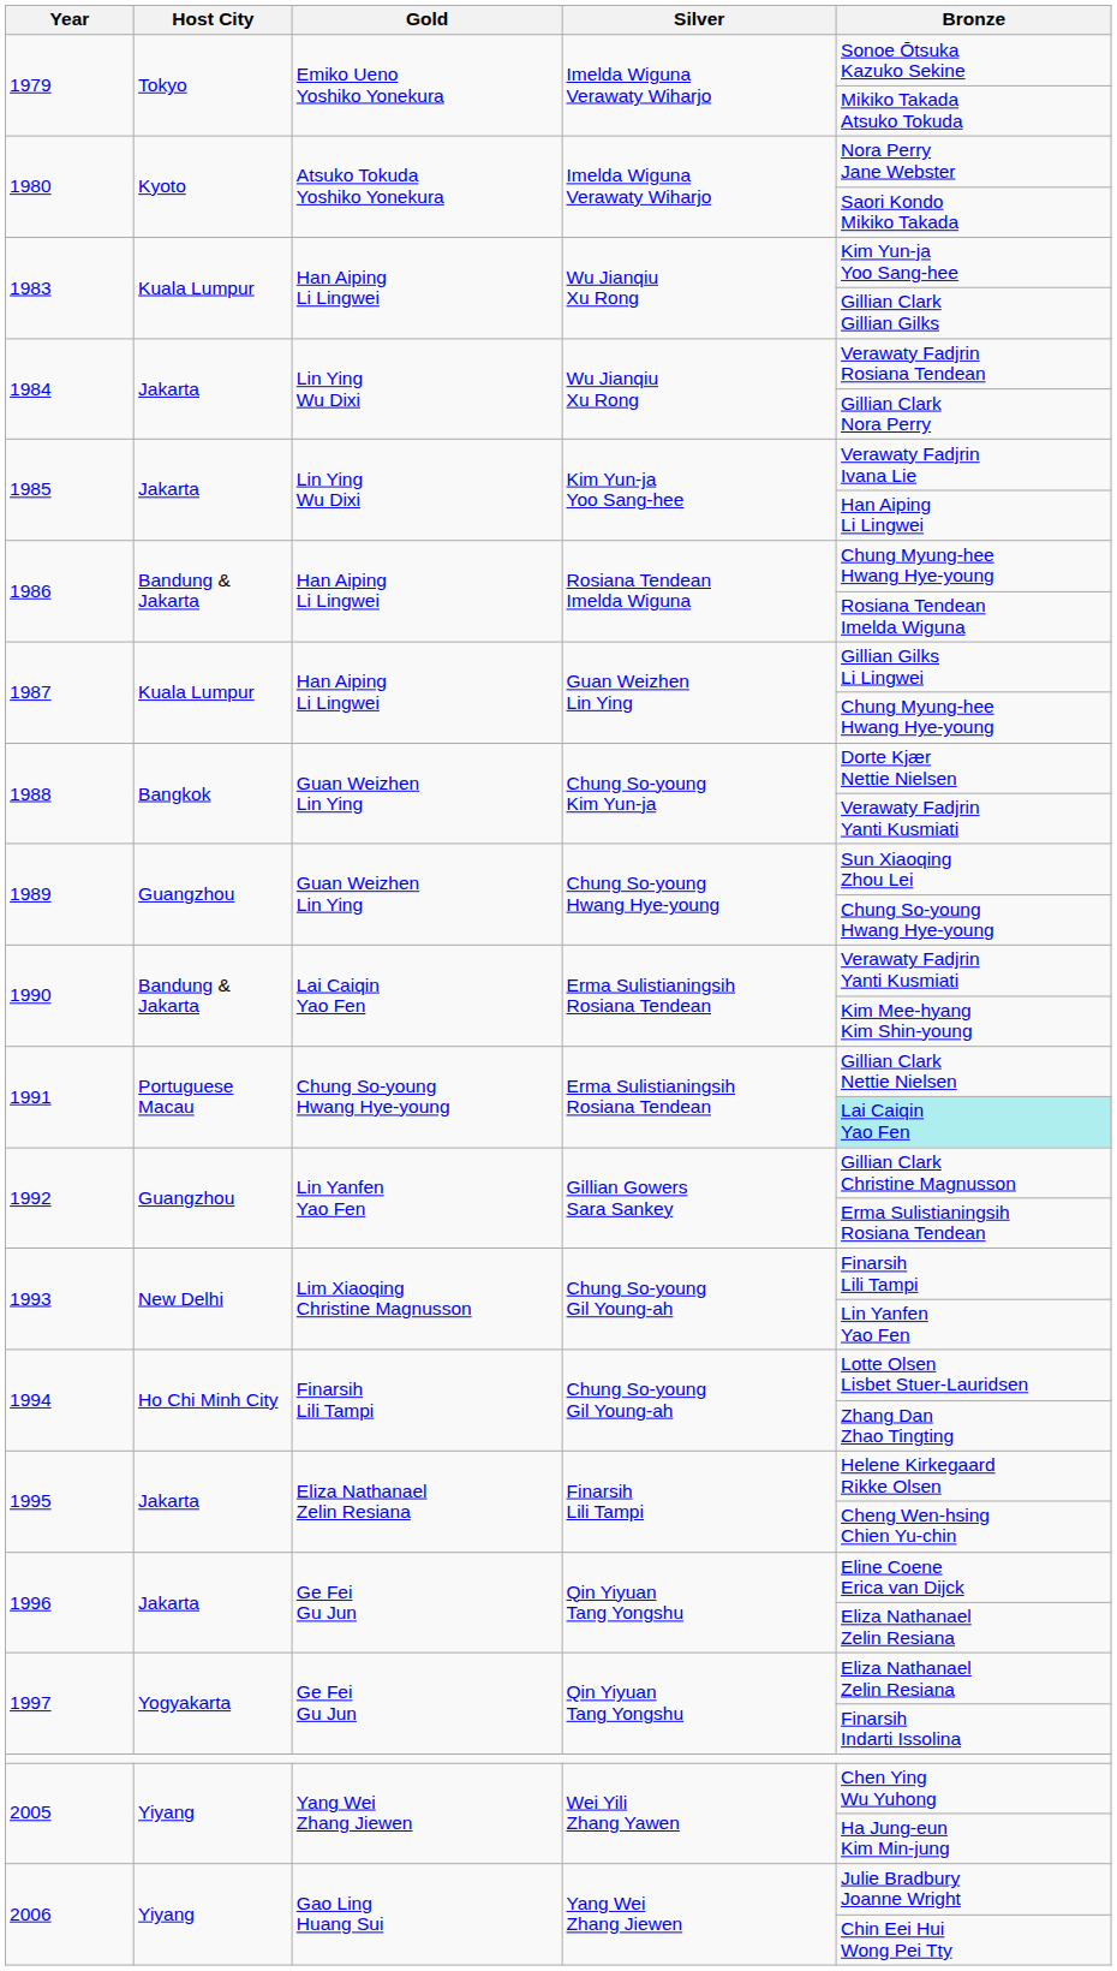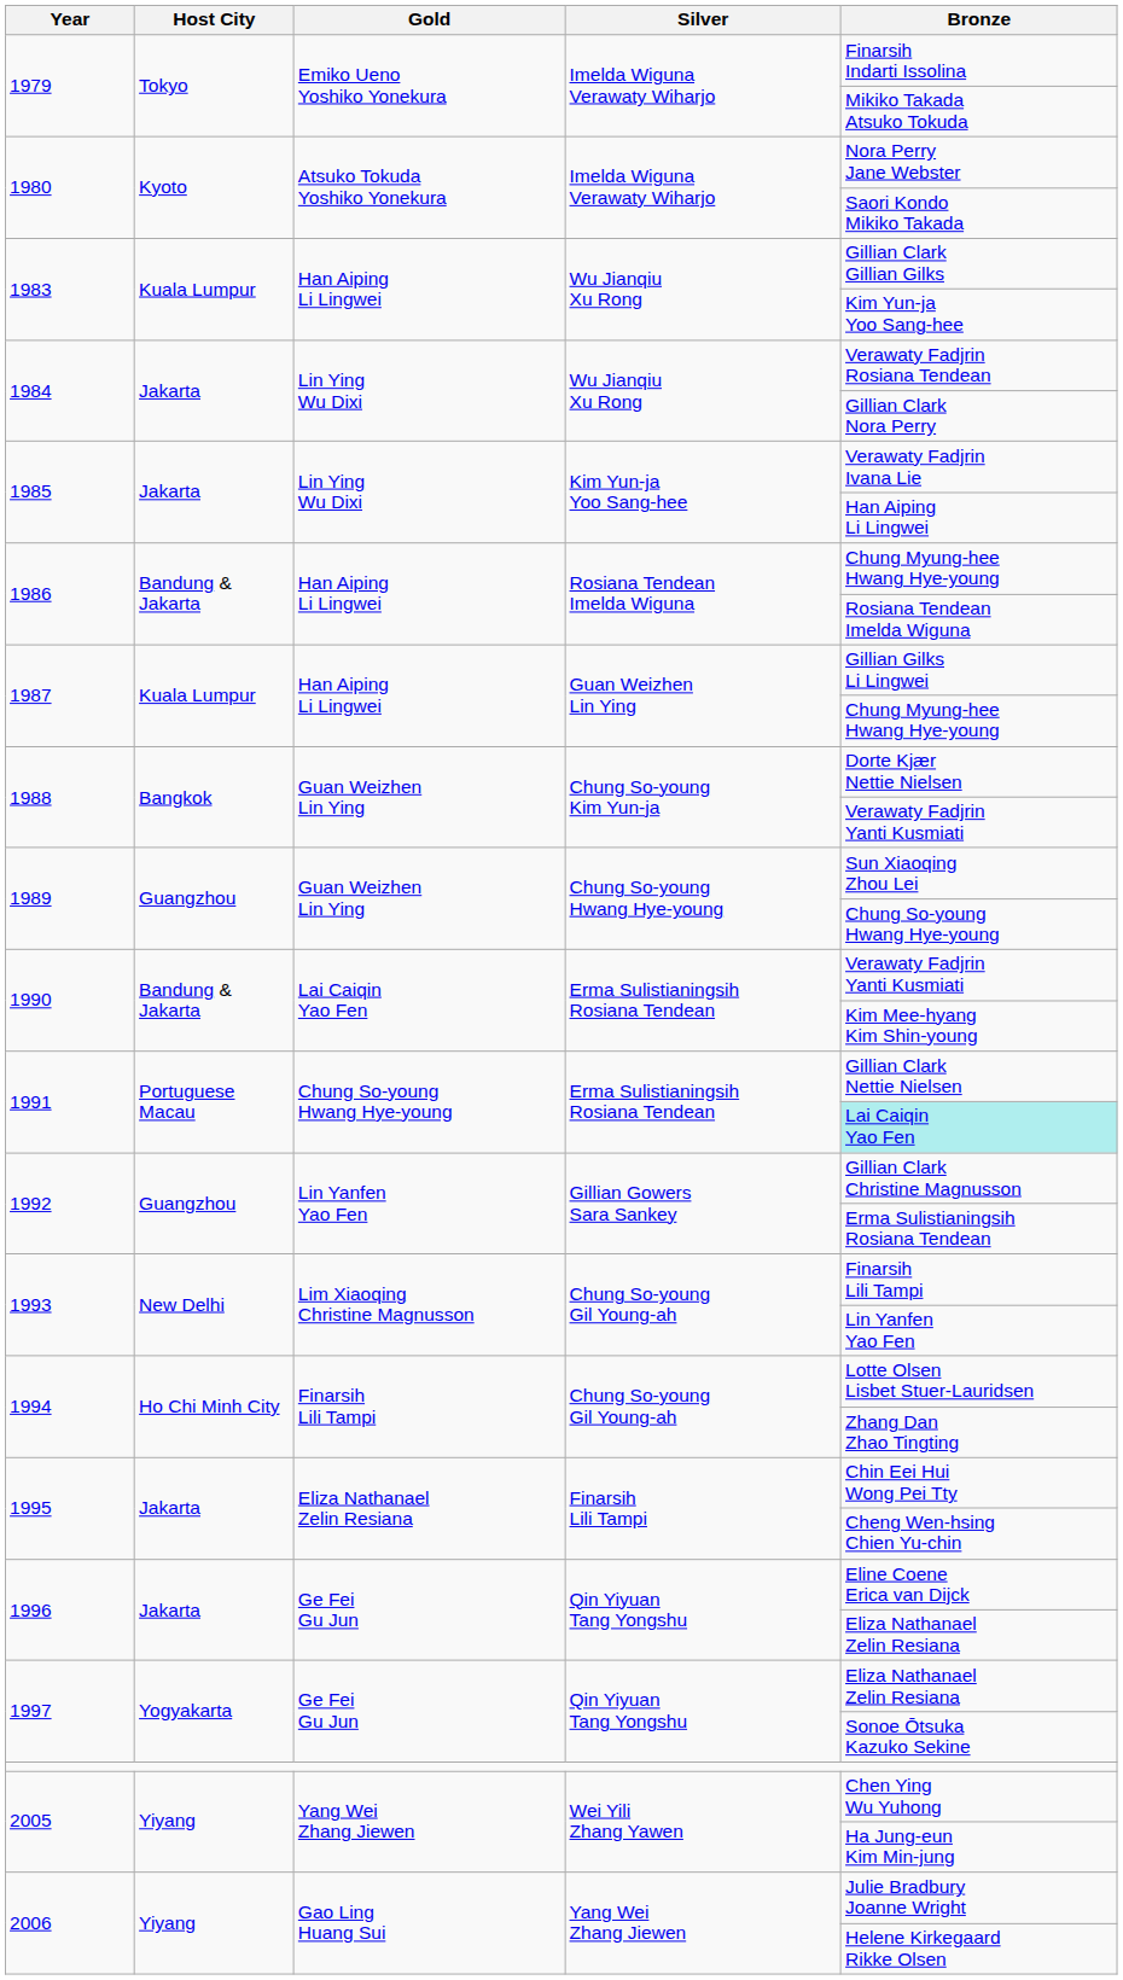row 2 | Bronze: Sonoe Ōtsuka Kazuko Sekine -> Finarsih Indarti Issolina
row 6 | Bronze: Kim Yun-ja Yoo Sang-hee -> Gillian Clark Gillian Gilks
row 7 | Bronze: Gillian Clark Gillian Gilks -> Kim Yun-ja Yoo Sang-hee
row 30 | Bronze: Helene Kirkegaard Rikke Olsen -> Chin Eei Hui Wong Pei Tty
row 35 | Bronze: Finarsih Indarti Issolina -> Sonoe Ōtsuka Kazuko Sekine
row 40 | Bronze: Chin Eei Hui Wong Pei Tty -> Helene Kirkegaard Rikke Olsen
